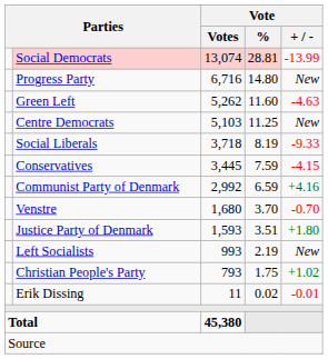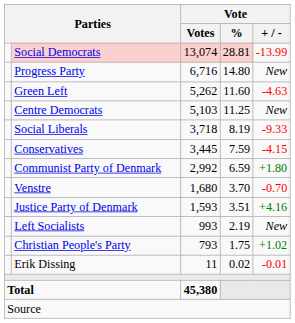Communist Party of Denmark | Vote / + / -: +4.16 -> +1.80
Justice Party of Denmark | Vote / + / -: +1.80 -> +4.16
